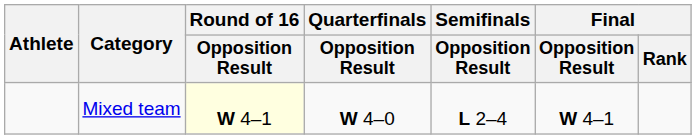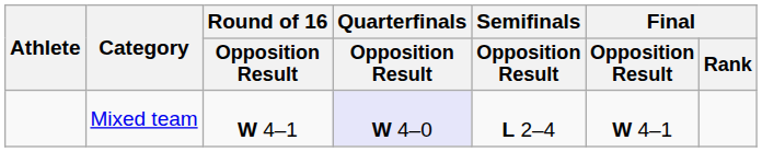Mixed team | Round of 16 / Opposition Result: lightyellow background -> no background
Mixed team | Quarterfinals / Opposition Result: no background -> lavender background
